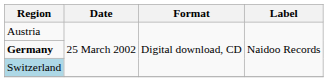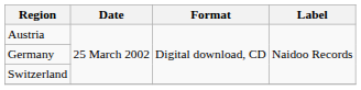Germany | Region: bold -> normal
Switzerland | Region: lightblue background -> no background
